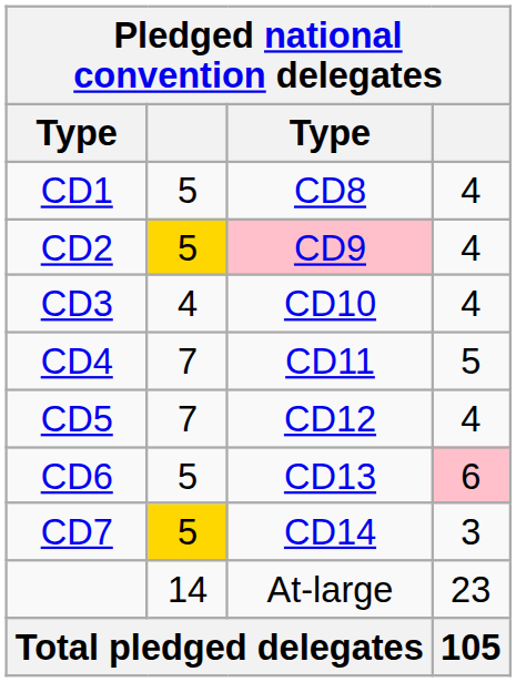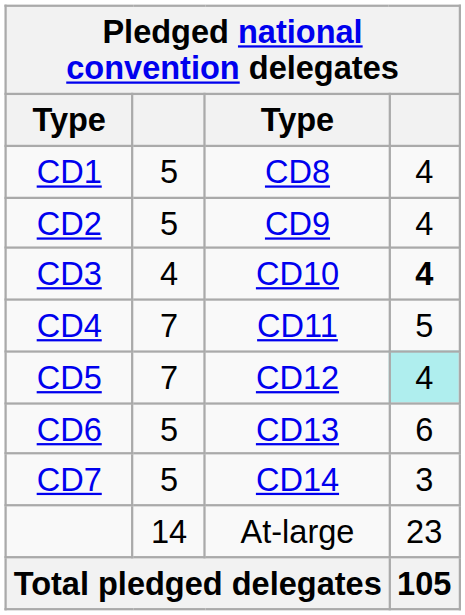CD2 | column 2: gold background -> no background
CD2 | column 3: pink background -> no background
CD3 | column 4: normal -> bold
CD5 | column 4: no background -> paleturquoise background
CD6 | column 4: pink background -> no background
CD7 | column 2: gold background -> no background
